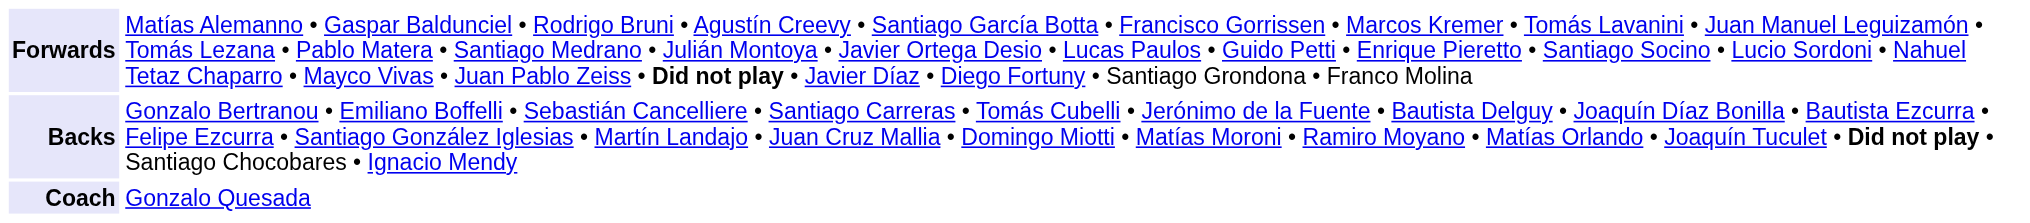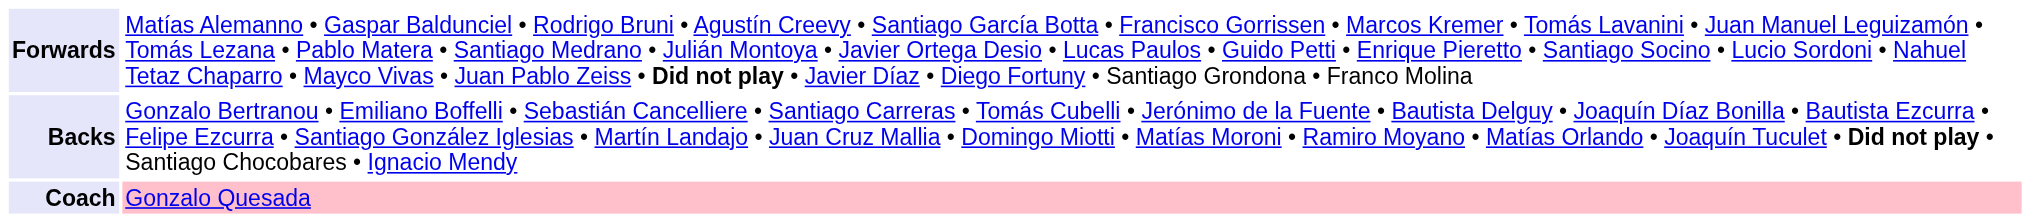Coach | column 2: no background -> pink background
